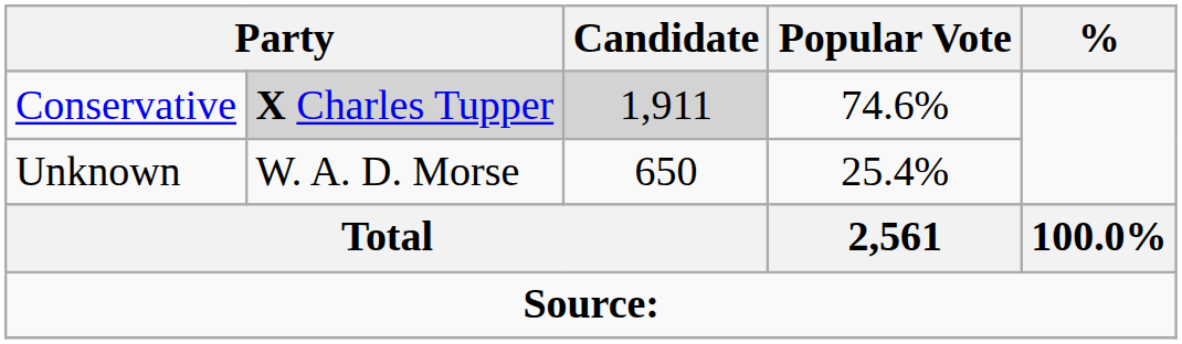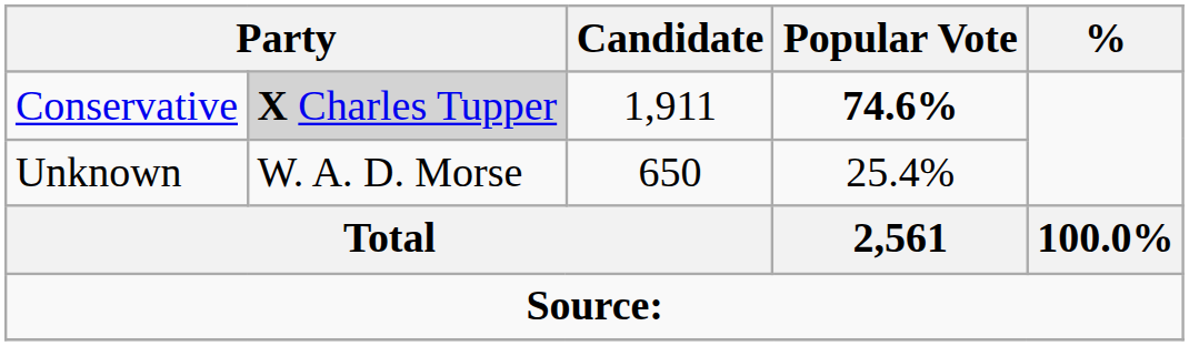Conservative | Candidate: lightgrey background -> no background
Conservative | Popular Vote: normal -> bold
